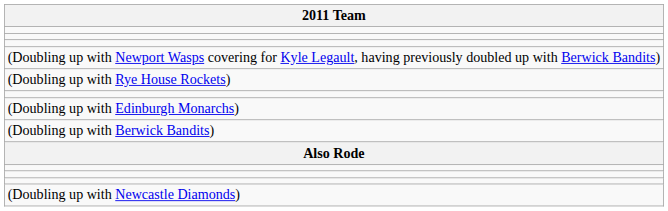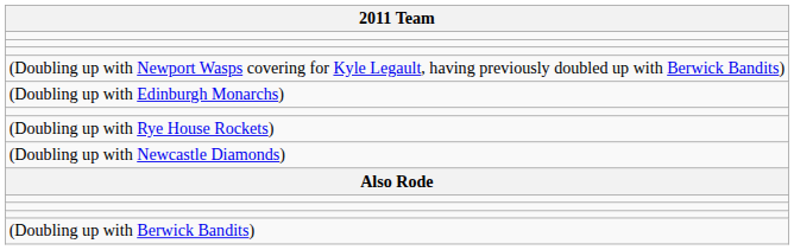row 6 | column 1: (Doubling up with Rye House Rockets) -> (Doubling up with Edinburgh Monarchs)
row 8 | column 1: (Doubling up with Edinburgh Monarchs) -> (Doubling up with Rye House Rockets)
row 9 | column 1: (Doubling up with Berwick Bandits) -> (Doubling up with Newcastle Diamonds)
row 14 | column 1: (Doubling up with Newcastle Diamonds) -> (Doubling up with Berwick Bandits)
